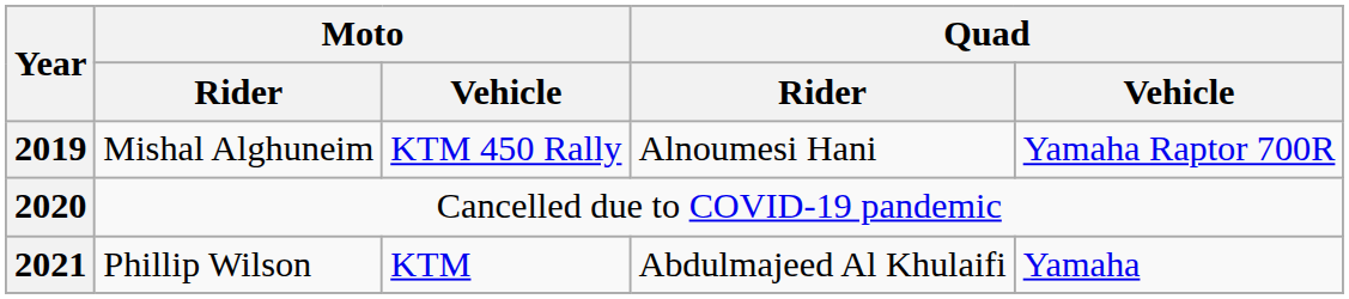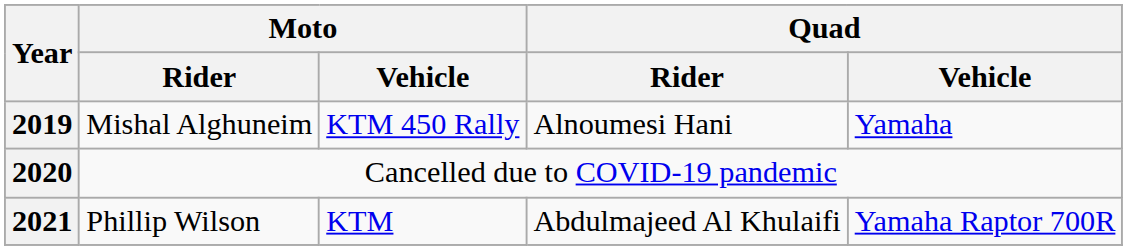2019 | Quad / Vehicle: Yamaha Raptor 700R -> Yamaha
2021 | Quad / Vehicle: Yamaha -> Yamaha Raptor 700R
